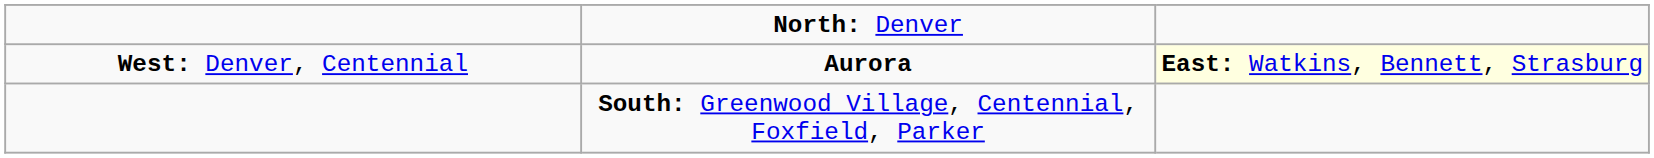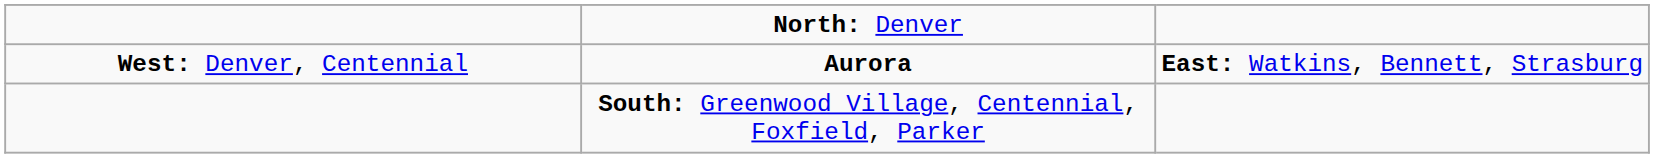West: Denver, Centennial | column 3: lightyellow background -> no background
